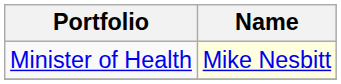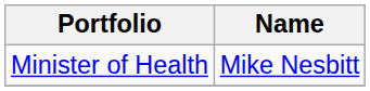Minister of Health | Name: lightyellow background -> no background
